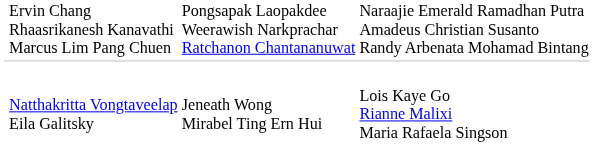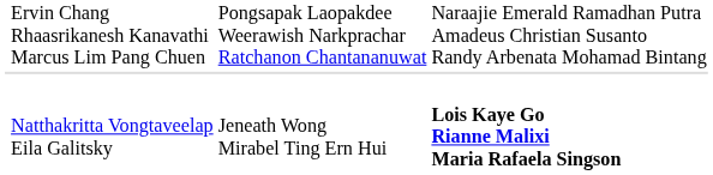Natthakritta Vongtaveelap Eila Galitsky | column 3: normal -> bold
